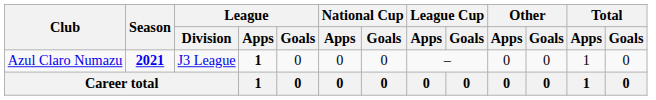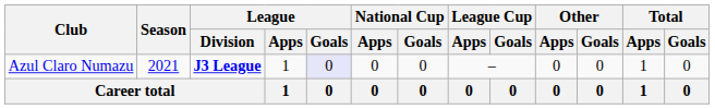Azul Claro Numazu | Season: bold -> normal
Azul Claro Numazu | League / Division: normal -> bold
Azul Claro Numazu | League / Apps: bold -> normal
Azul Claro Numazu | League / Goals: no background -> lavender background
